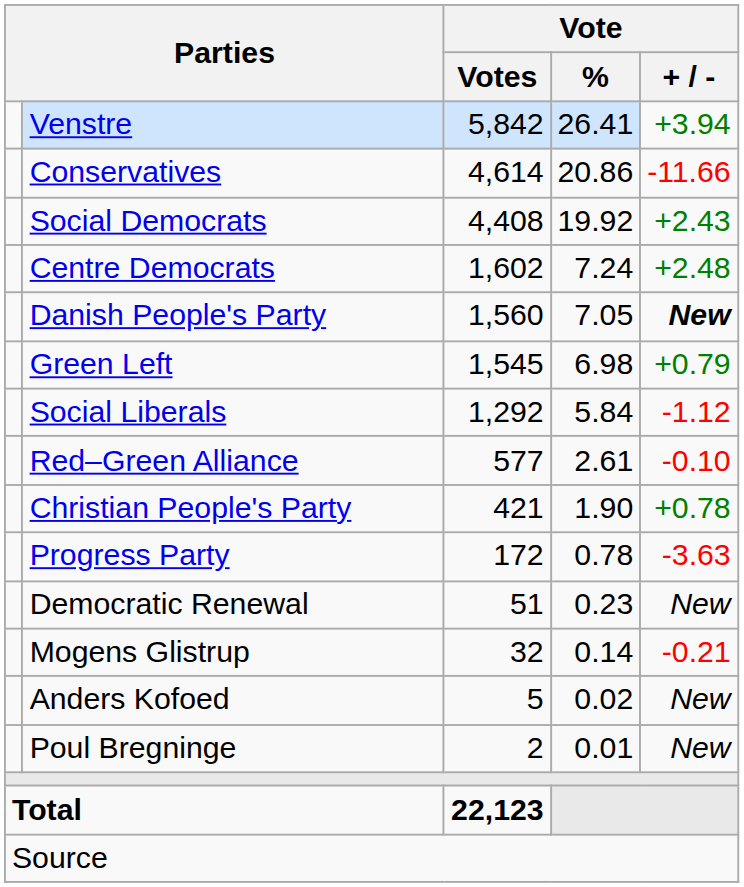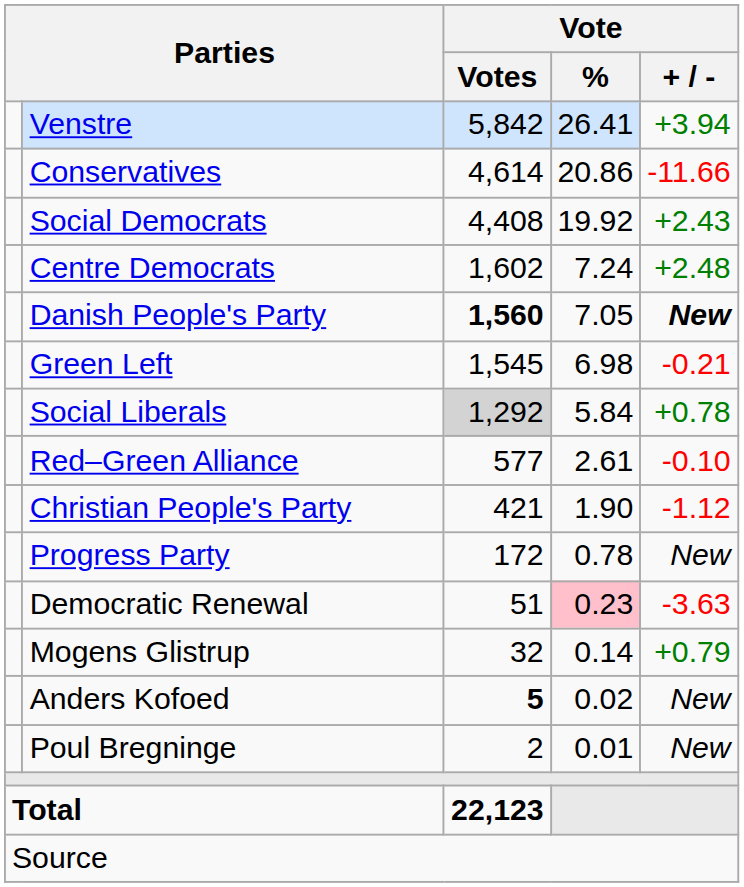Danish People's Party | Vote / Votes: normal -> bold
Green Left | Vote / + / -: +0.79 -> -0.21
Social Liberals | Vote / Votes: no background -> lightgrey background
Social Liberals | Vote / + / -: -1.12 -> +0.78
Christian People's Party | Vote / + / -: +0.78 -> -1.12
Progress Party | Vote / + / -: -3.63 -> New
Democratic Renewal | Vote / %: no background -> pink background
Democratic Renewal | Vote / + / -: New -> -3.63
Mogens Glistrup | Vote / + / -: -0.21 -> +0.79
Anders Kofoed | Vote / Votes: normal -> bold
